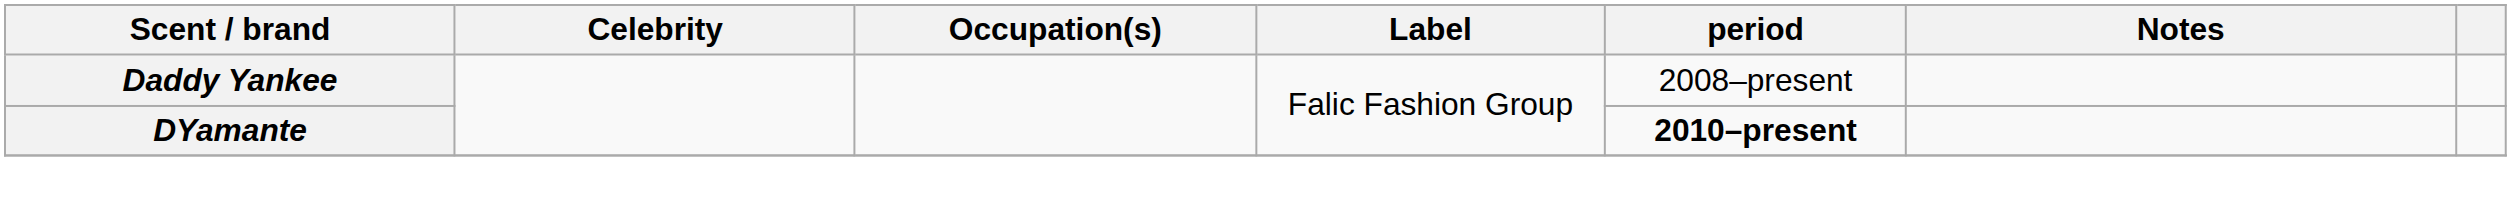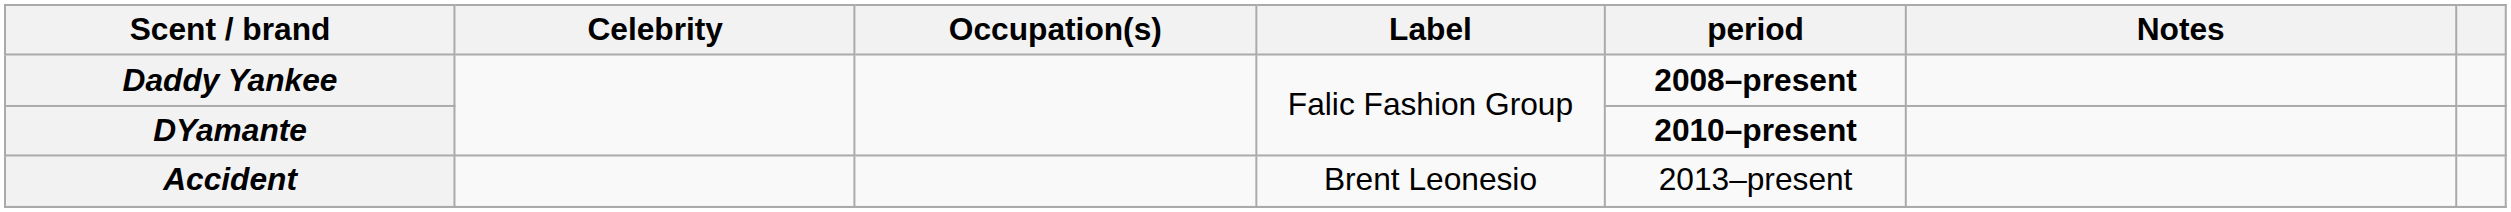Daddy Yankee | period: normal -> bold
+ row: Accident | Brent Leonesio | 2013–present
